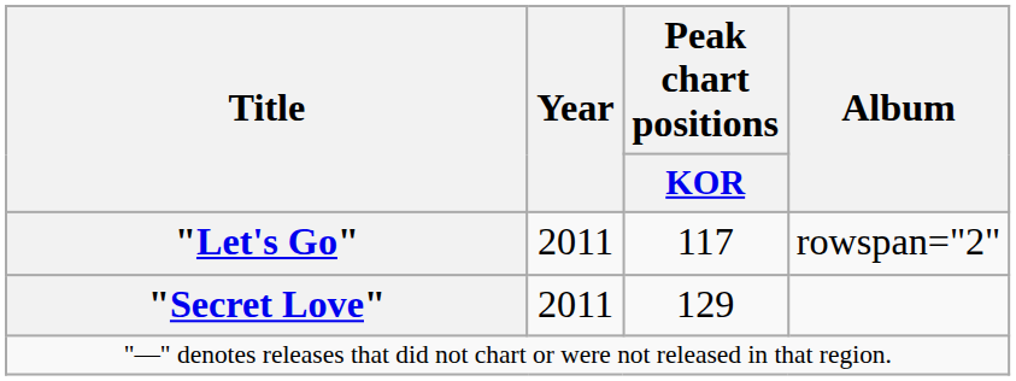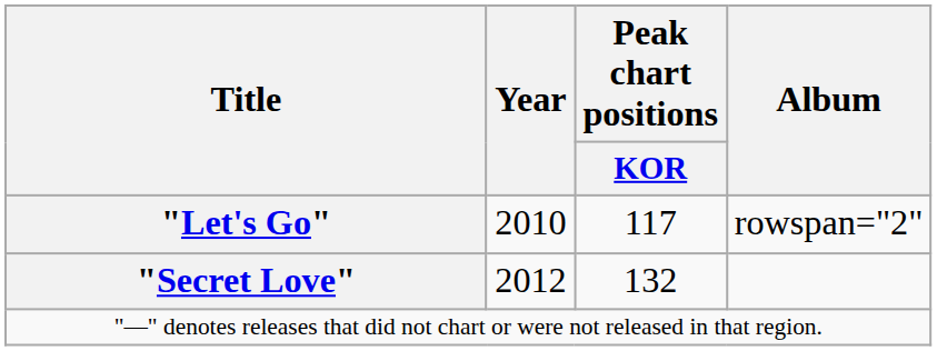"Let's Go" | Year: 2011 -> 2010
"Secret Love" | Year: 2011 -> 2012
"Secret Love" | Peak chart positions / KOR: 129 -> 132
